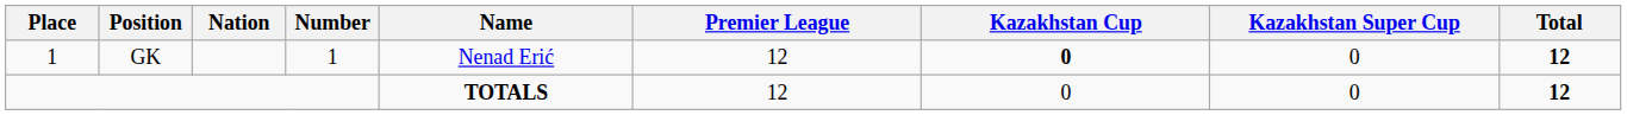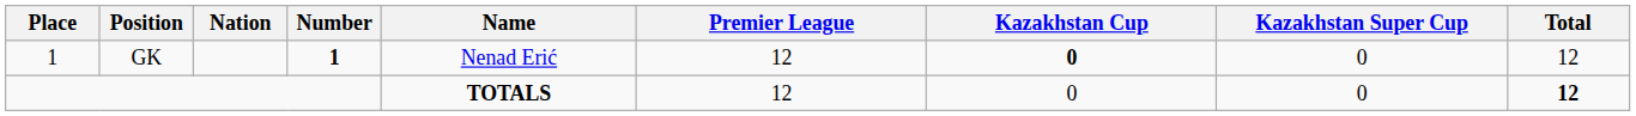GK | Number: normal -> bold
GK | Total: bold -> normal
